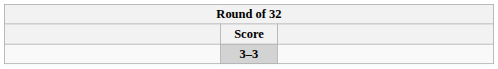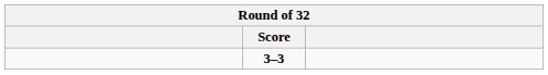row 3 | Score: lightgrey background -> no background
